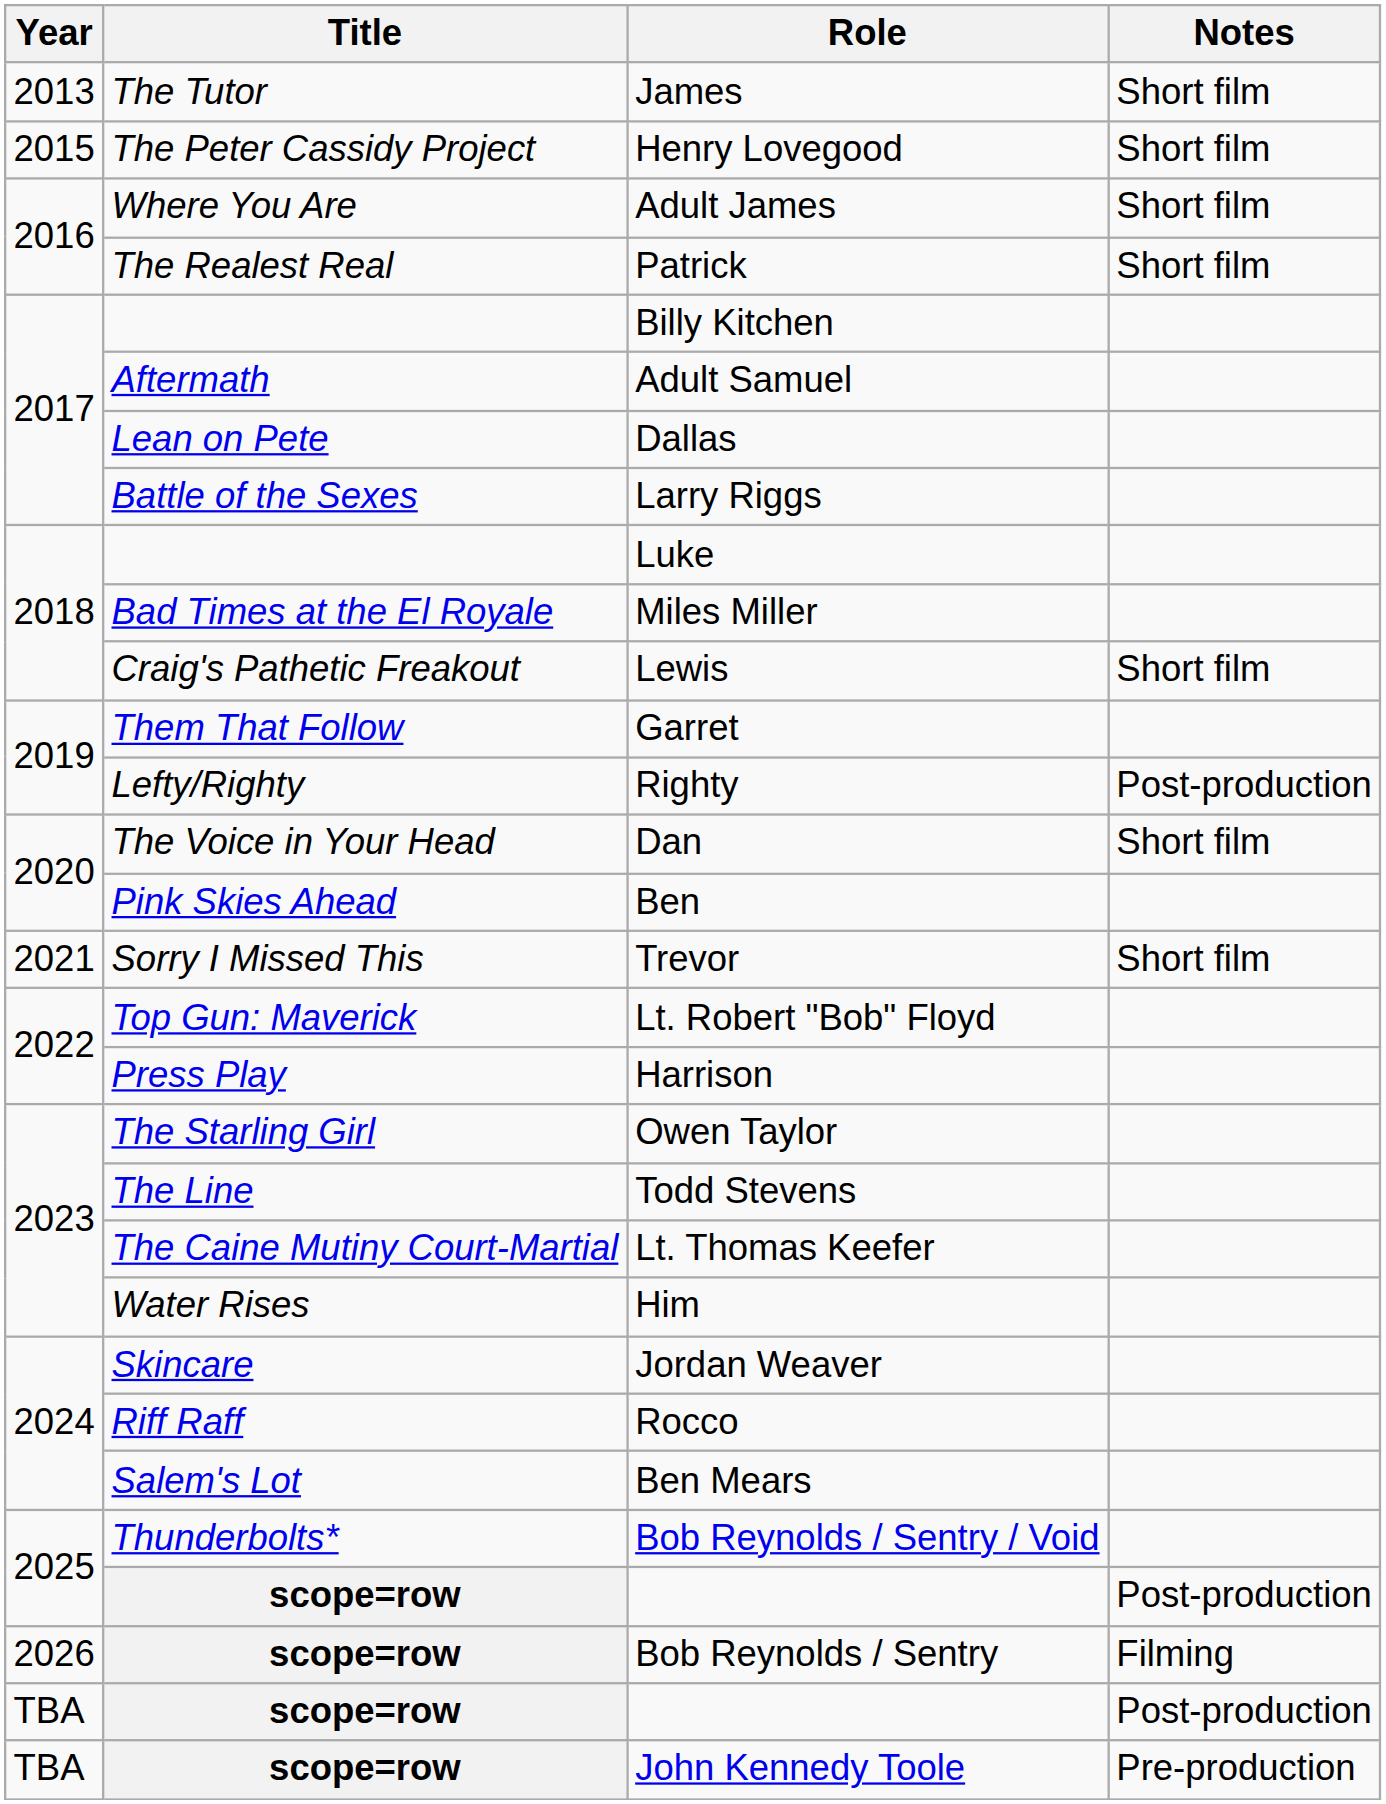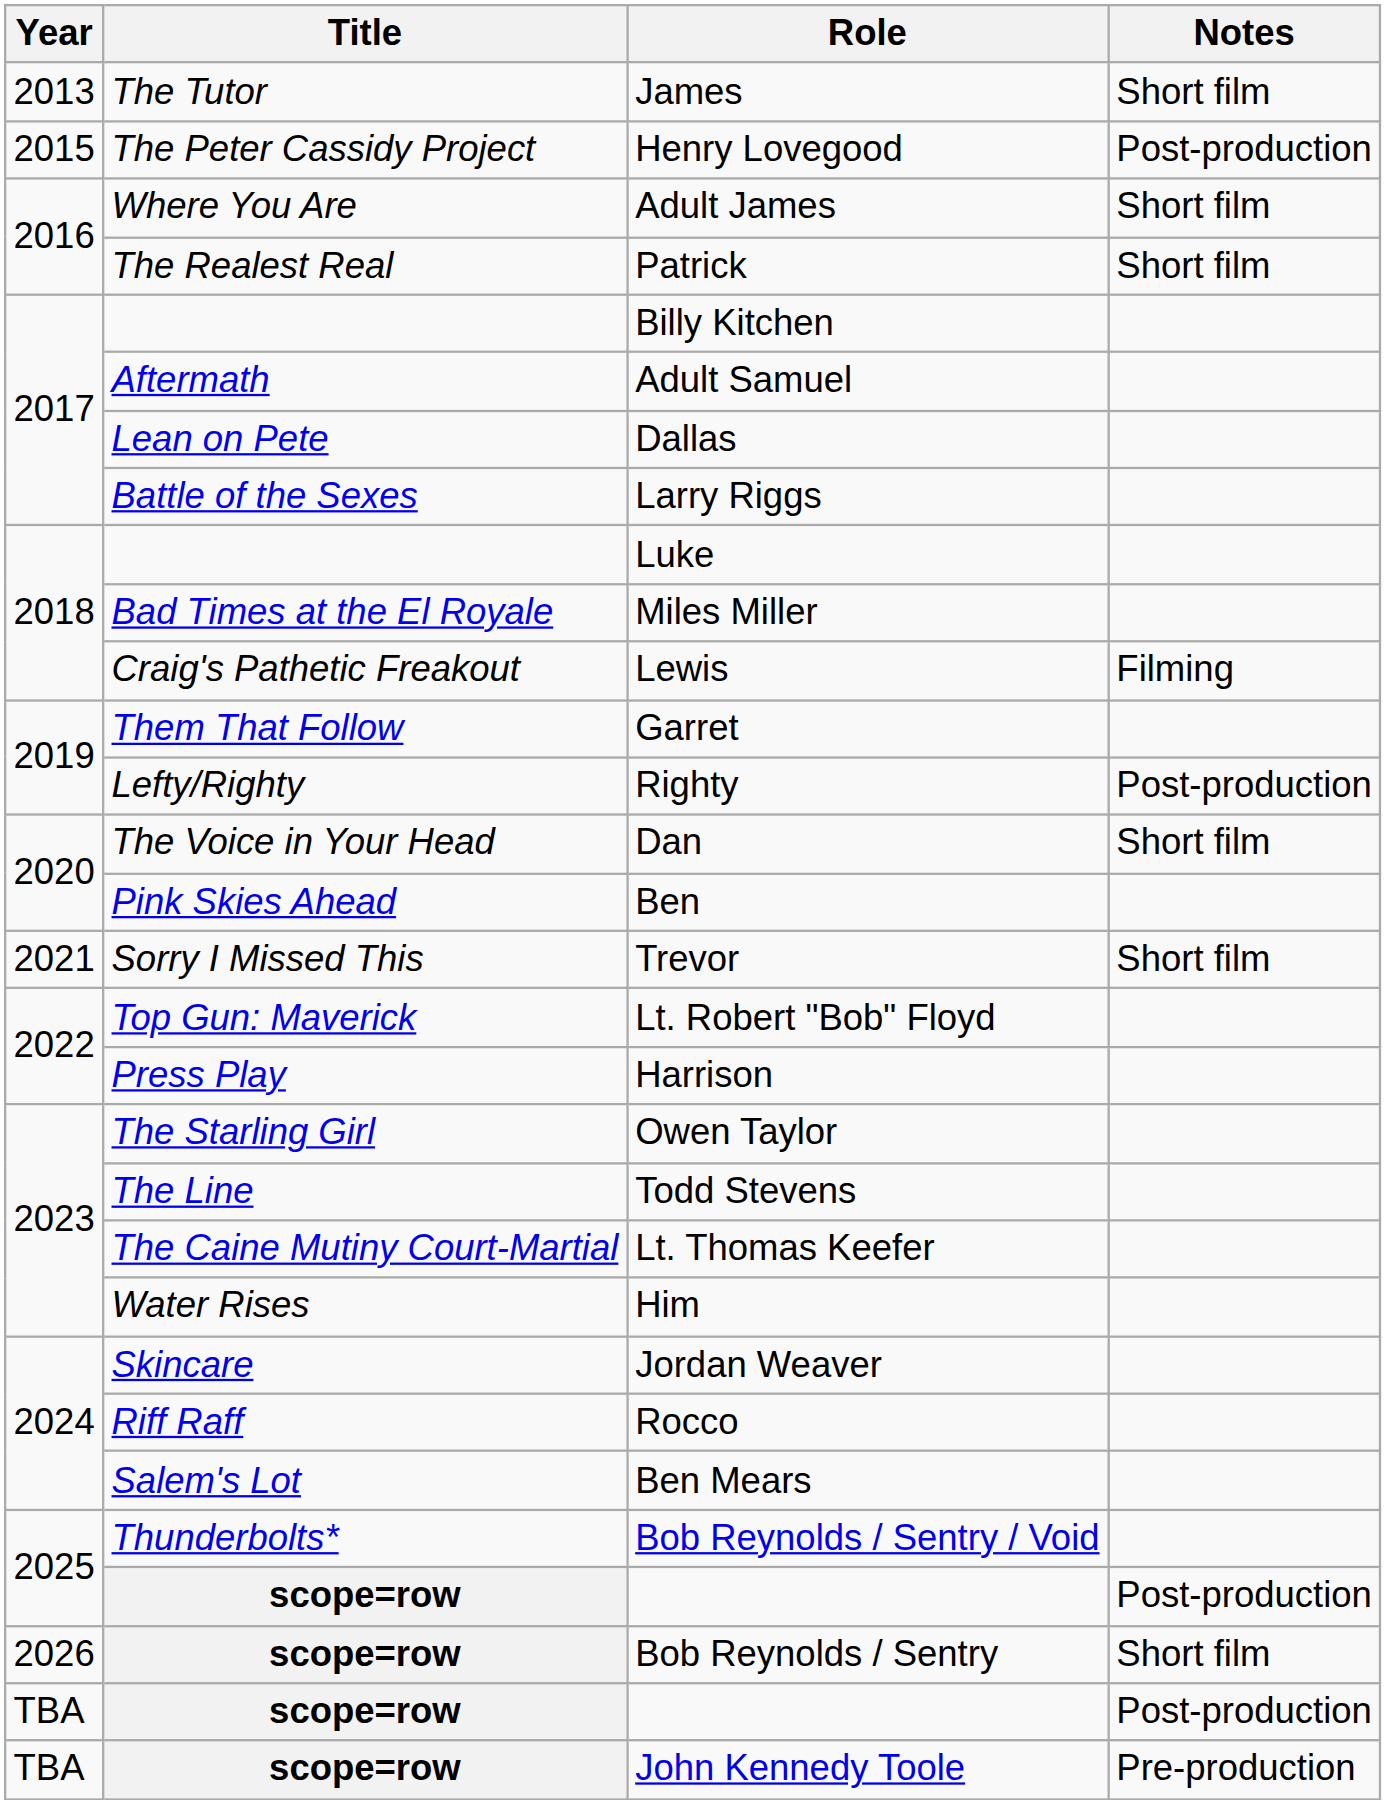Henry Lovegood | Notes: Short film -> Post-production
Lewis | Notes: Short film -> Filming
Bob Reynolds / Sentry | Notes: Filming -> Short film
